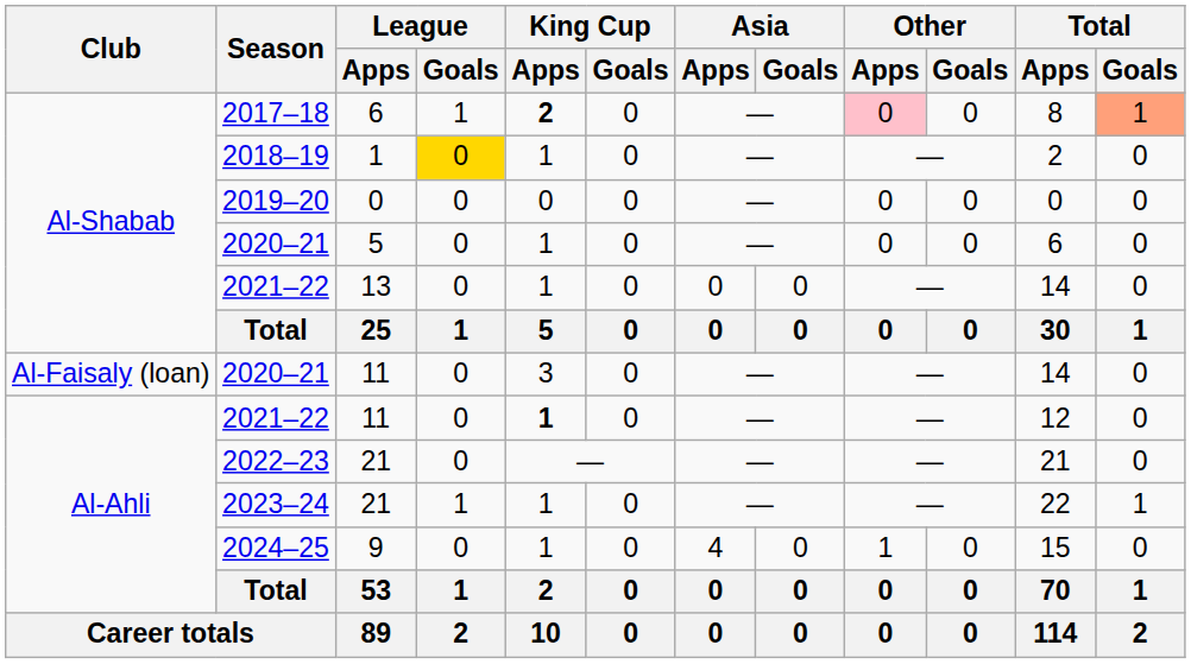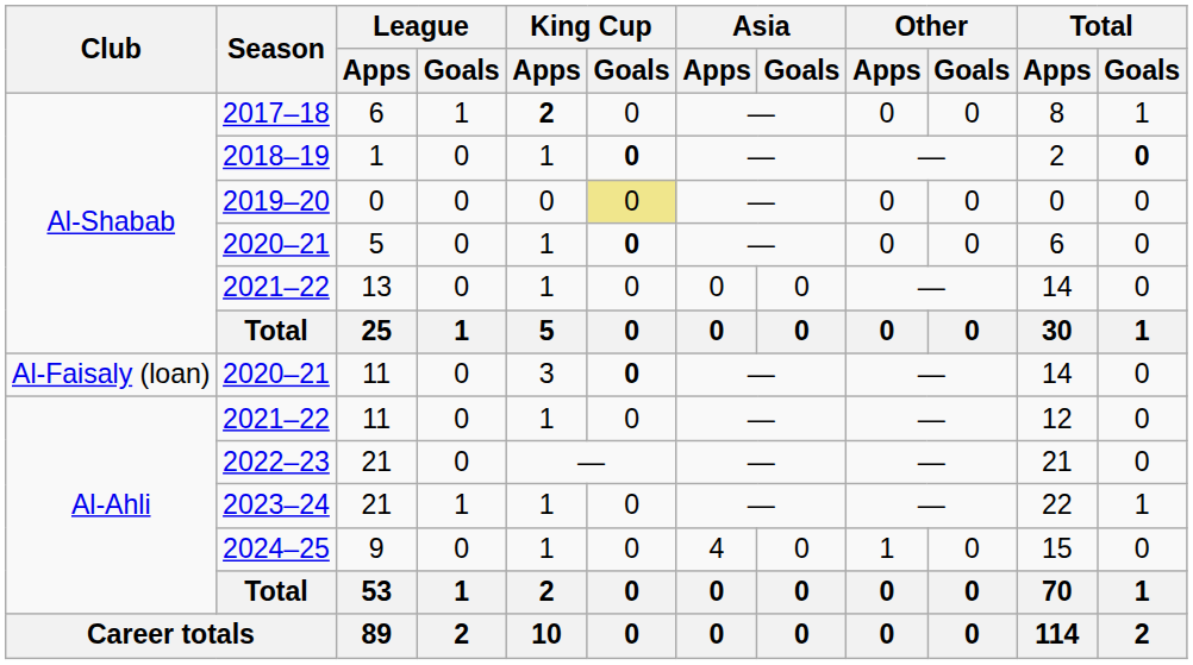2017–18 | Other / Apps: pink background -> no background
2017–18 | Total / Goals: lightsalmon background -> no background
2018–19 | League / Goals: gold background -> no background
2018–19 | King Cup / Goals: normal -> bold
2018–19 | Total / Goals: normal -> bold
2019–20 | King Cup / Goals: no background -> khaki background
2020–21 / 5 | King Cup / Goals: normal -> bold
2020–21 / 11 | King Cup / Goals: normal -> bold
2021–22 / 11 | King Cup / Apps: bold -> normal
